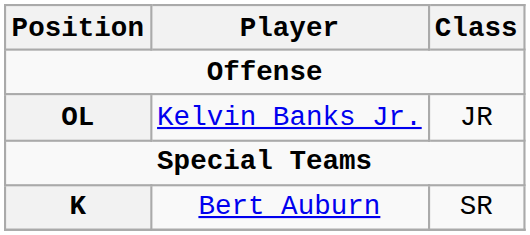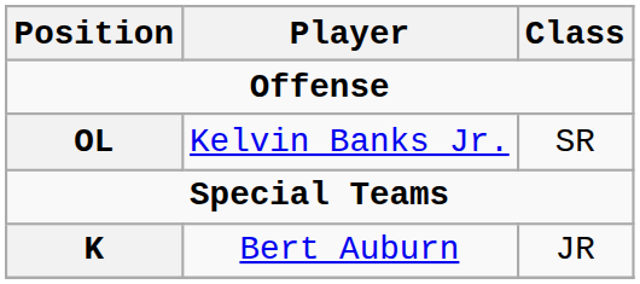OL | Class: JR -> SR
K | Class: SR -> JR
